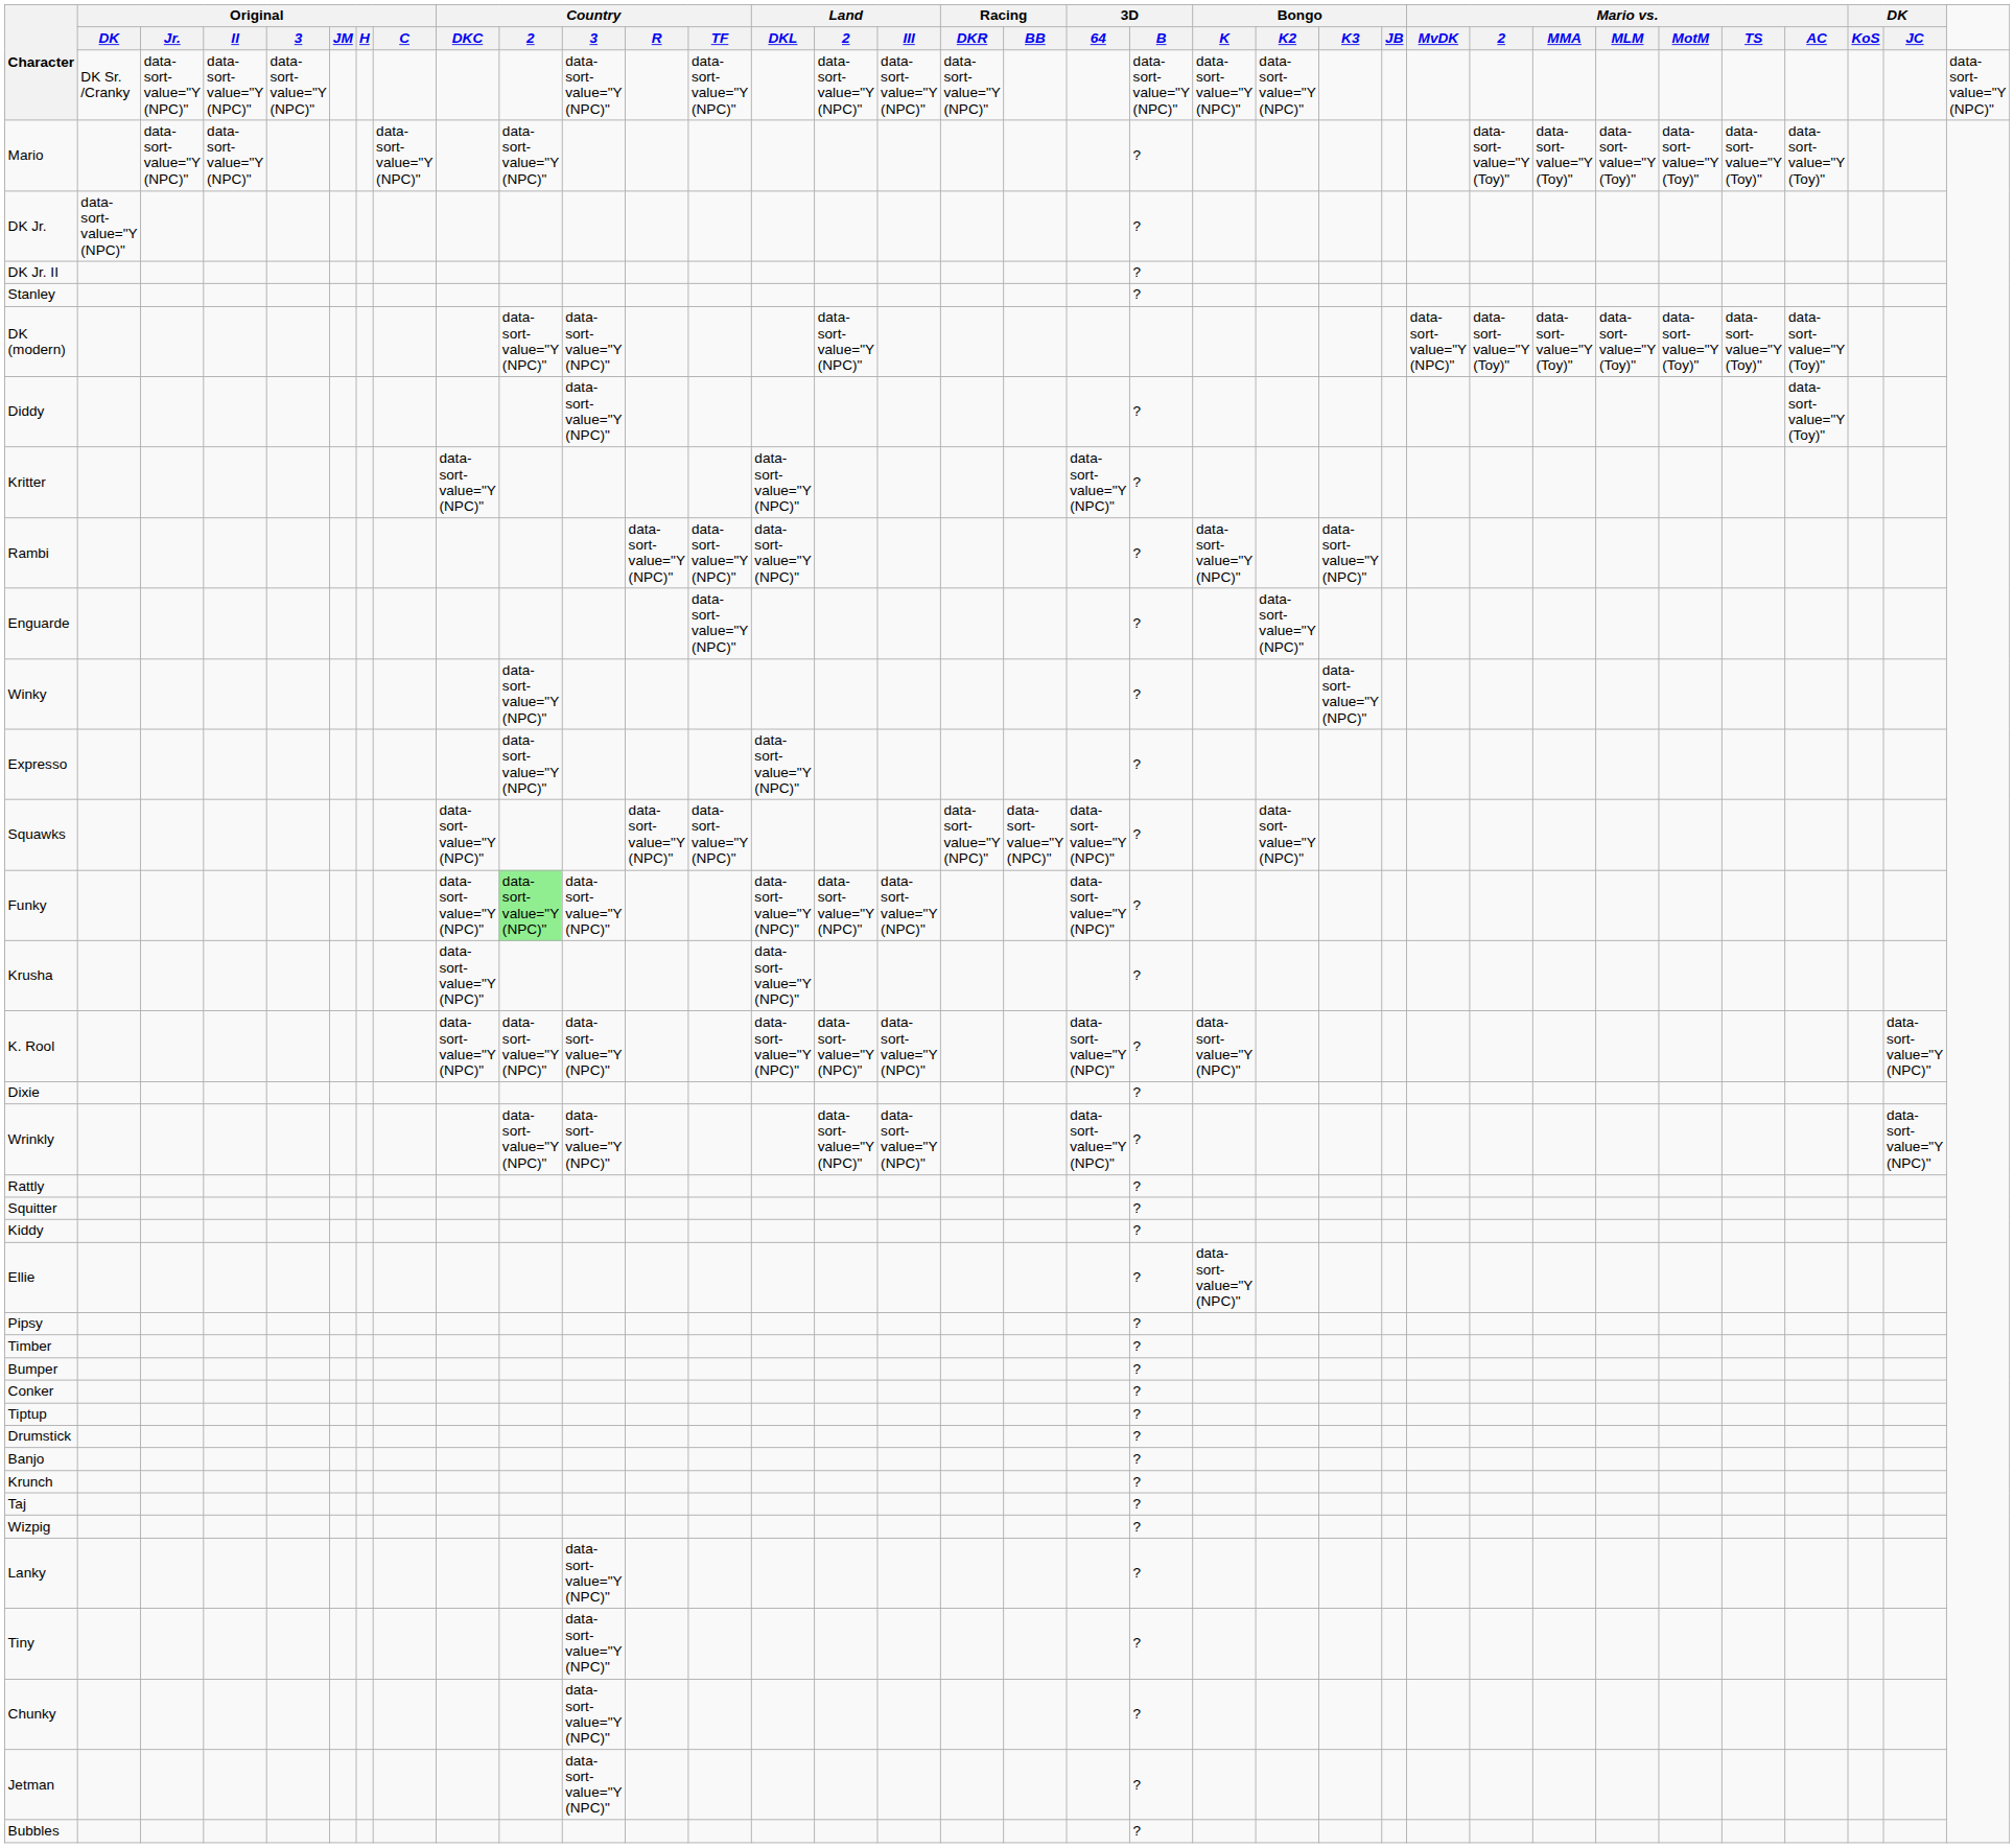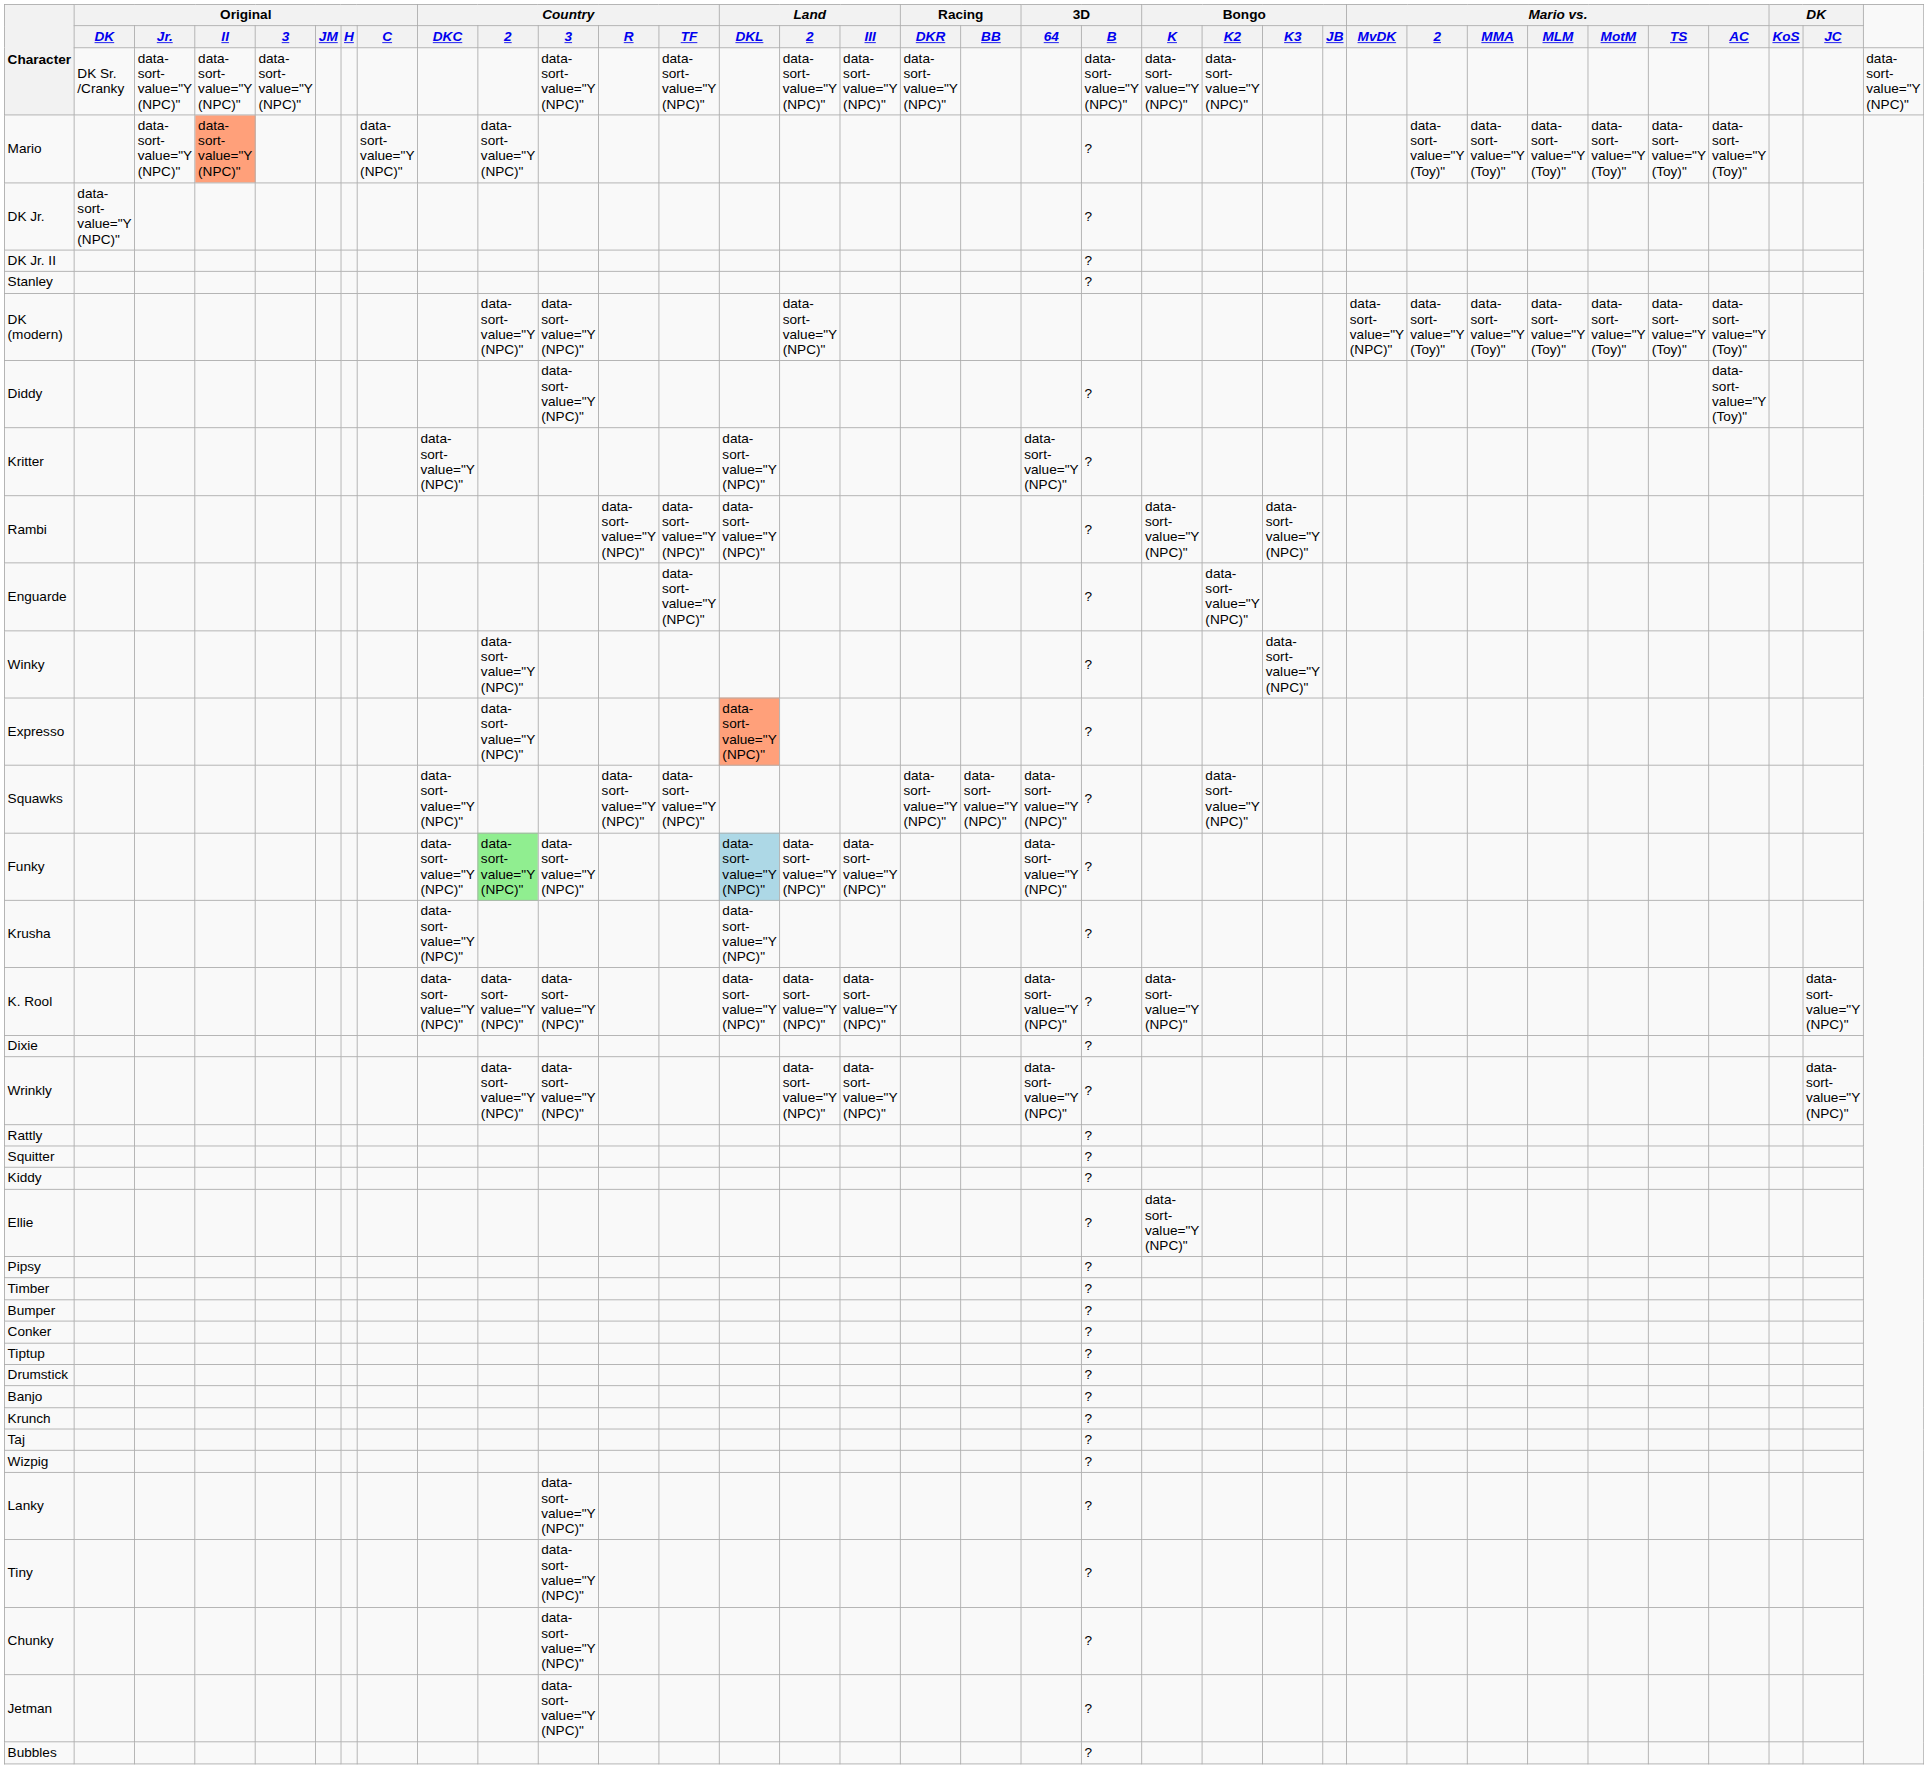Mario | Original / II: no background -> lightsalmon background
Expresso | Land / DKL: no background -> lightsalmon background
Funky | Land / DKL: no background -> lightblue background
